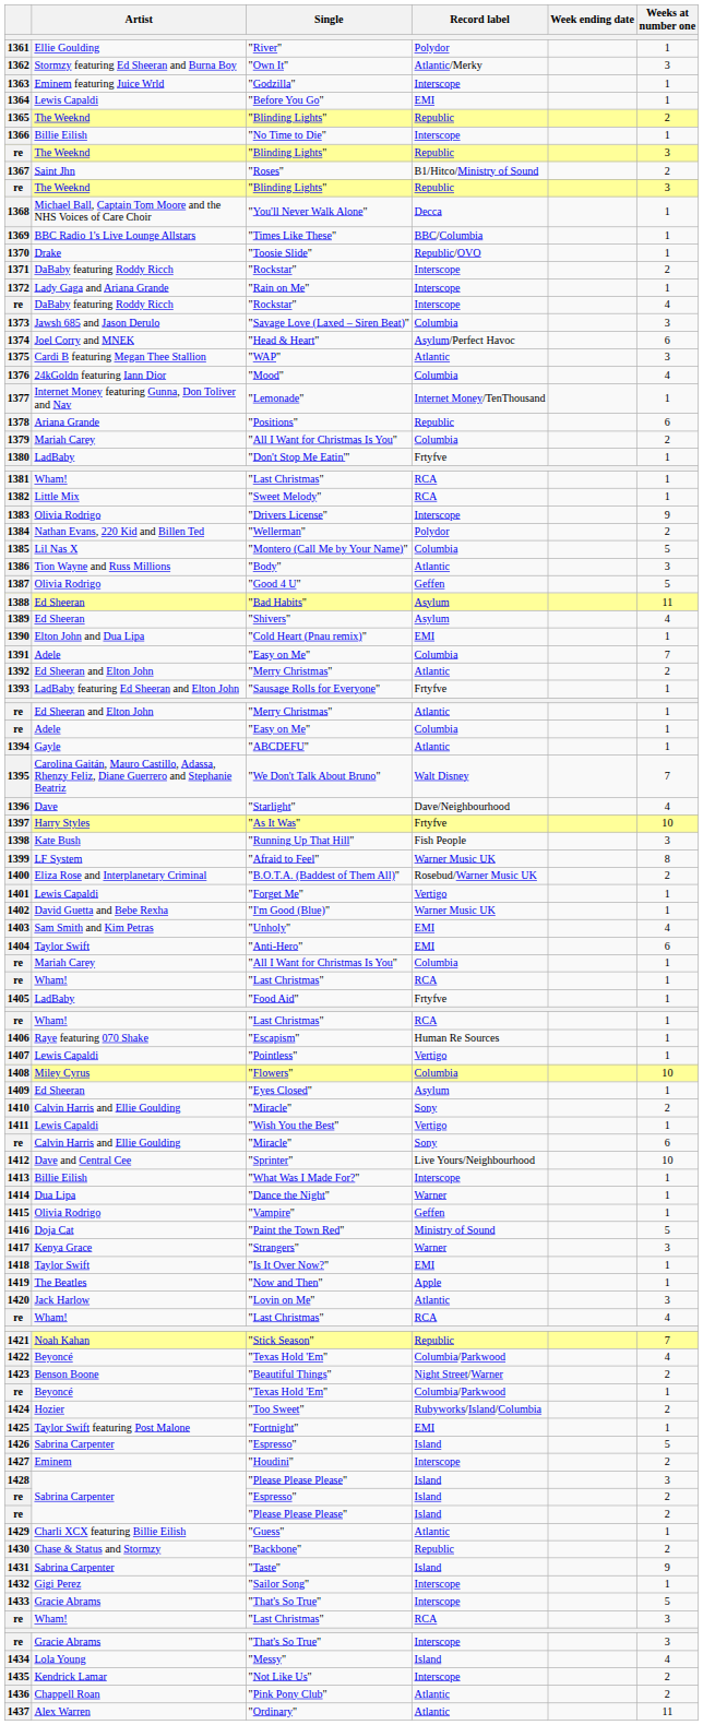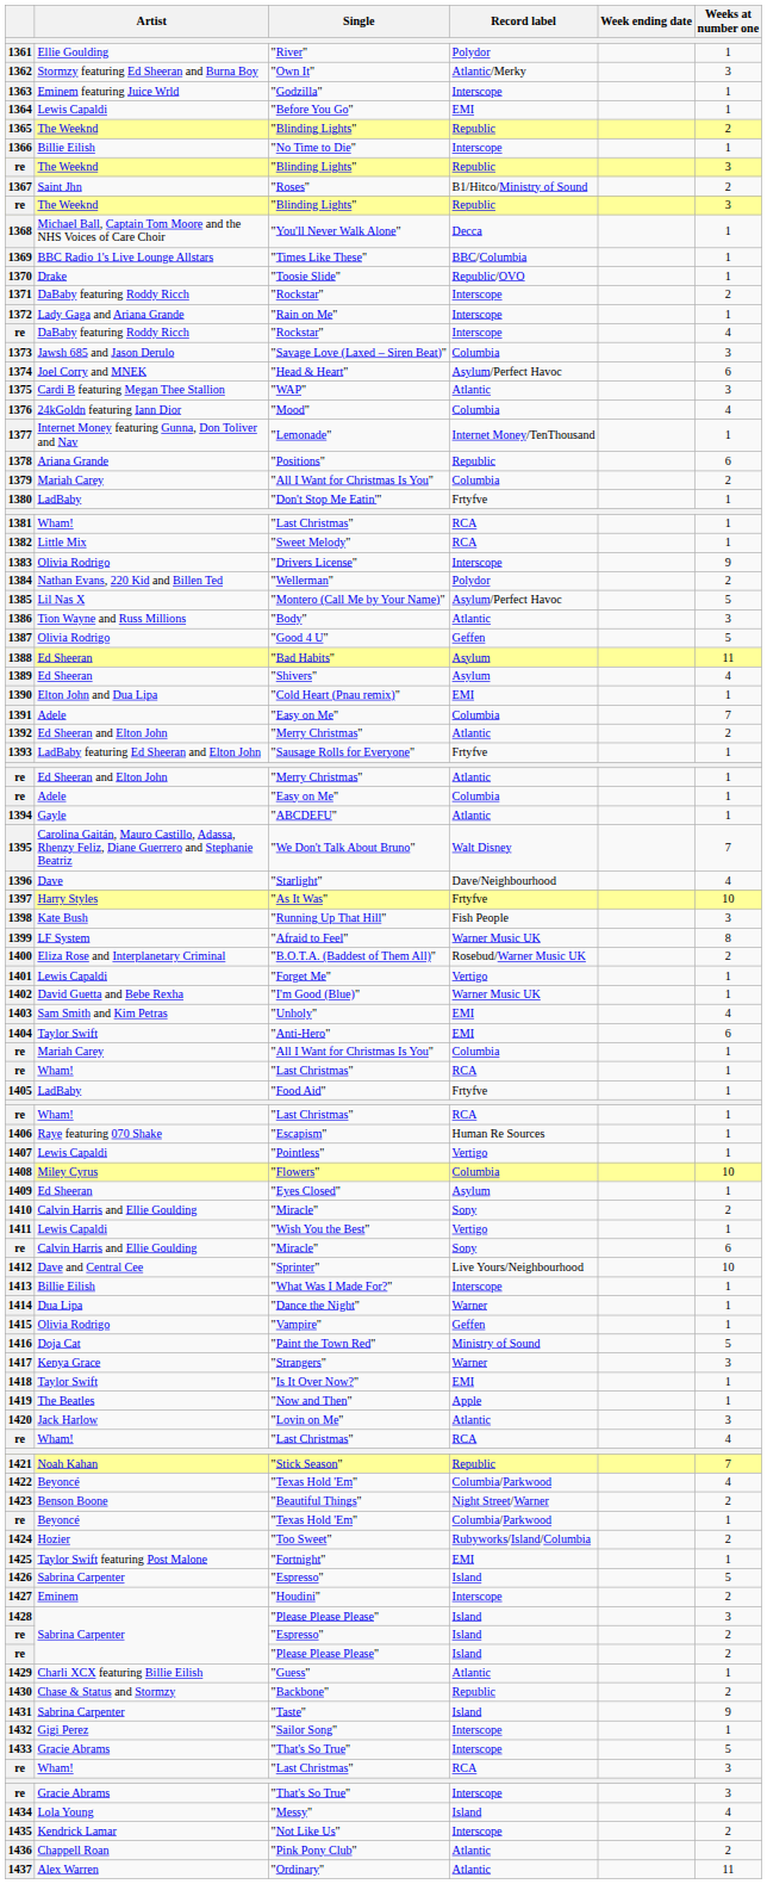1385 | Record label: Columbia -> Asylum/Perfect Havoc
